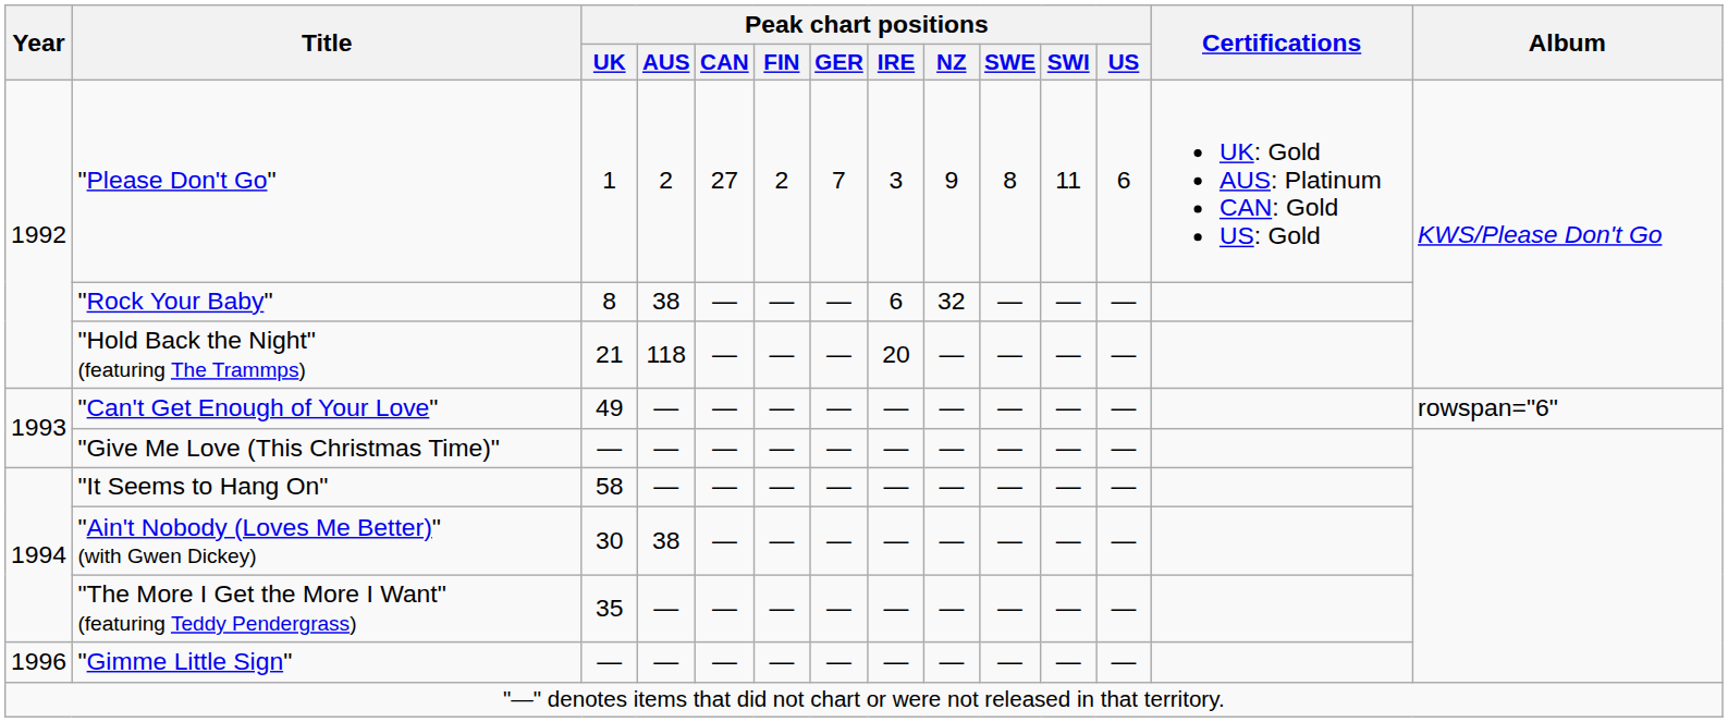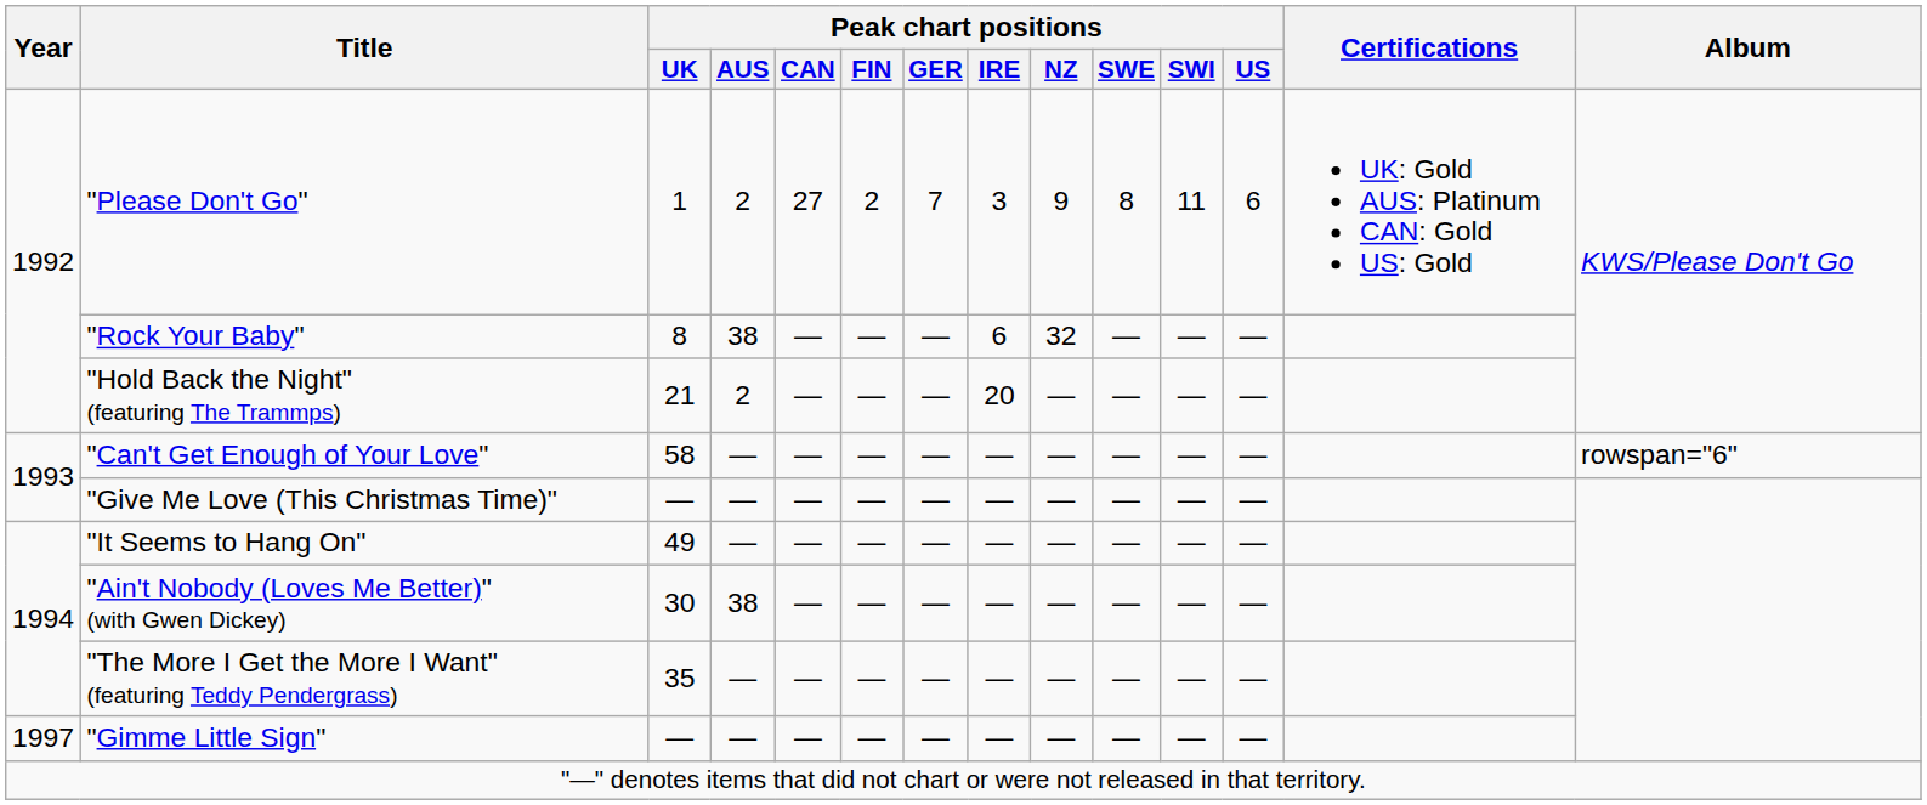"Hold Back the Night" (featuring The Trammps) | Peak chart positions / AUS: 118 -> 2
"Can't Get Enough of Your Love" | Peak chart positions / UK: 49 -> 58
"It Seems to Hang On" | Peak chart positions / UK: 58 -> 49
"Gimme Little Sign" | Year: 1996 -> 1997
